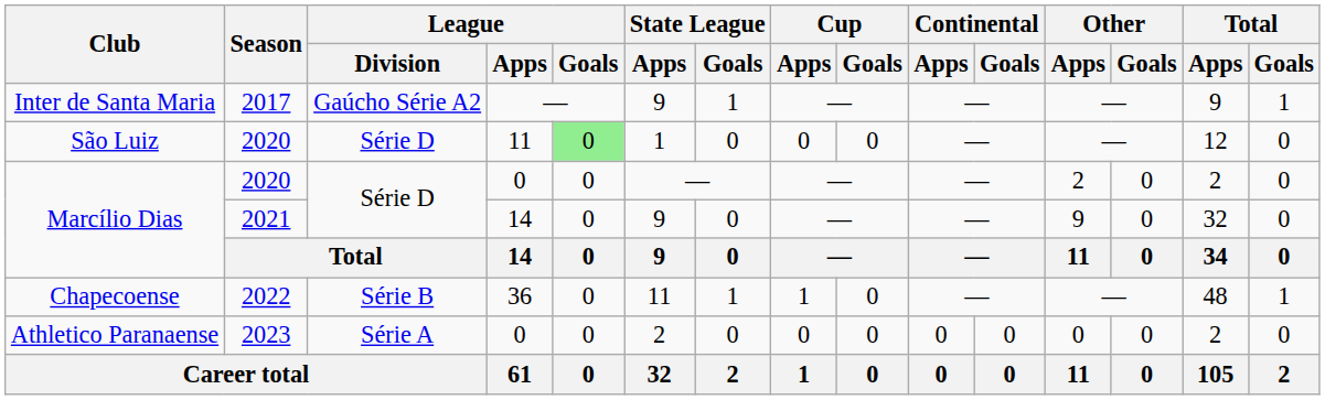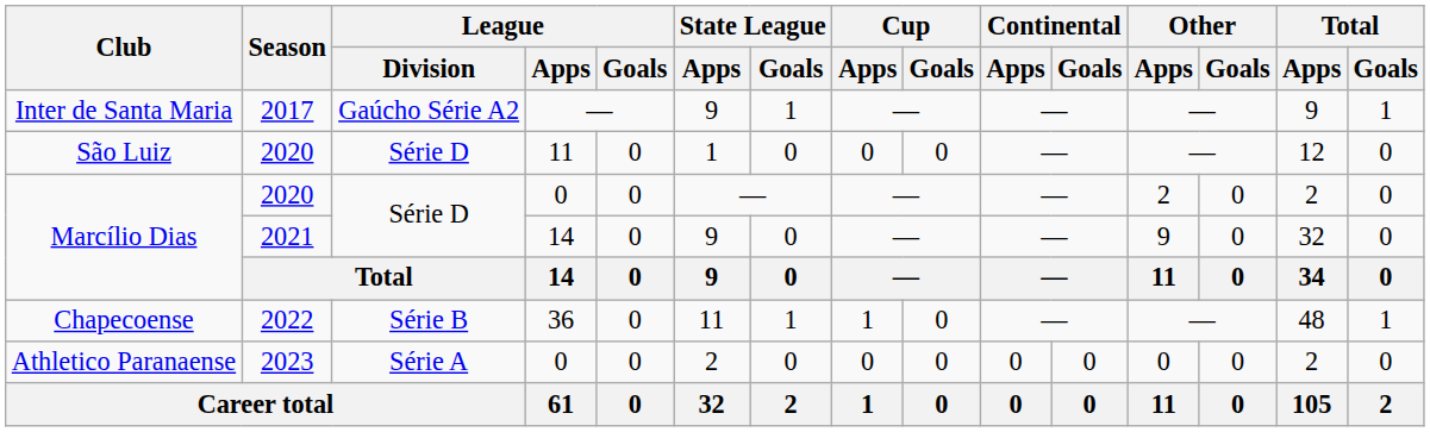São Luiz | League / Goals: lightgreen background -> no background
